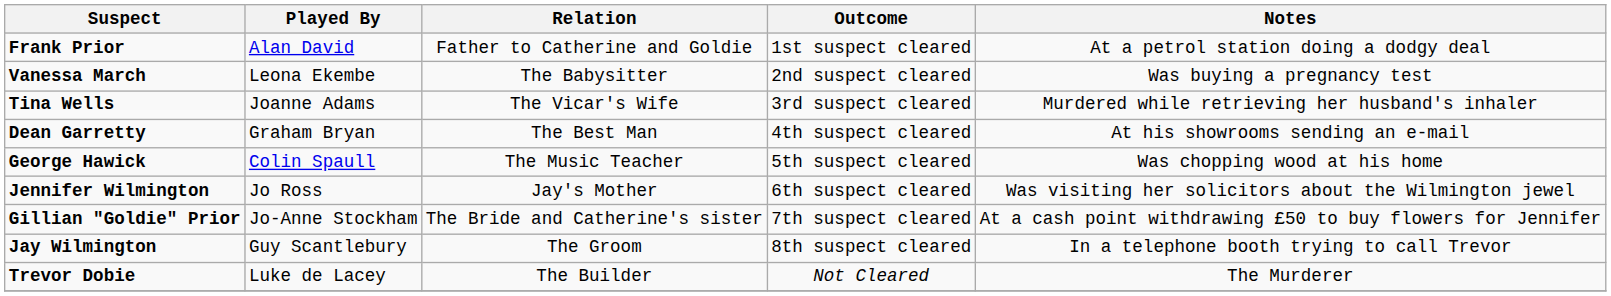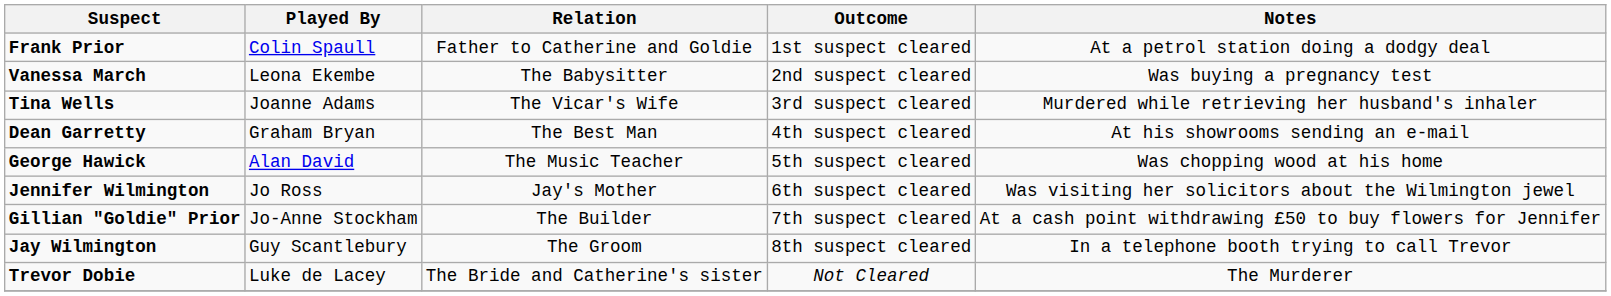Frank Prior | Played By: Alan David -> Colin Spaull
George Hawick | Played By: Colin Spaull -> Alan David
Gillian "Goldie" Prior | Relation: The Bride and Catherine's sister -> The Builder
Trevor Dobie | Relation: The Builder -> The Bride and Catherine's sister
